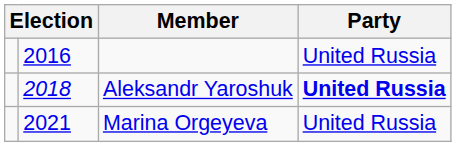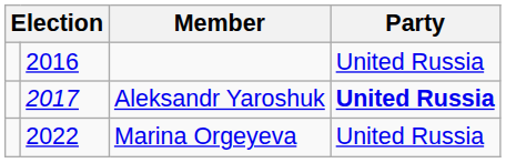Aleksandr Yaroshuk | column 2: 2018 -> 2017
Marina Orgeyeva | column 2: 2021 -> 2022
